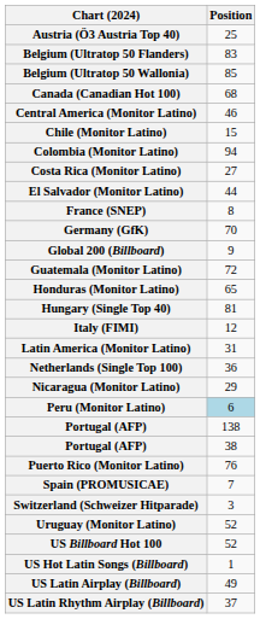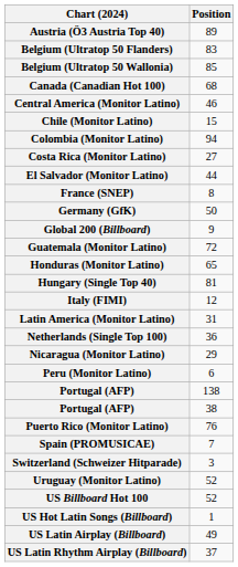row 2 | Position: 25 -> 89
row 12 | Position: 70 -> 50
row 21 | Position: lightblue background -> no background
